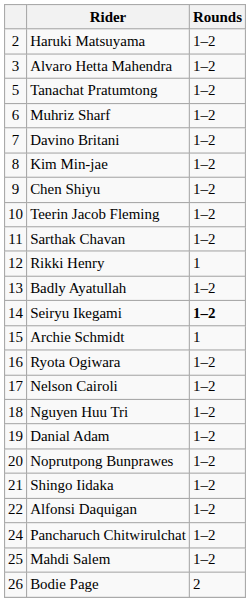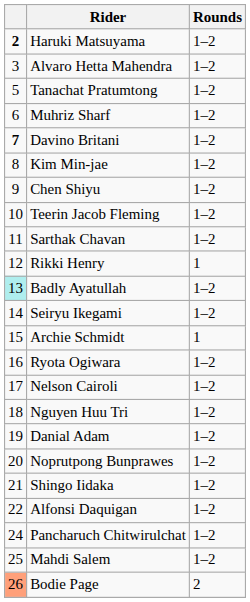Haruki Matsuyama | column 1: normal -> bold
Davino Britani | column 1: normal -> bold
Badly Ayatullah | column 1: no background -> paleturquoise background
Seiryu Ikegami | Rounds: bold -> normal
Bodie Page | column 1: no background -> lightsalmon background
